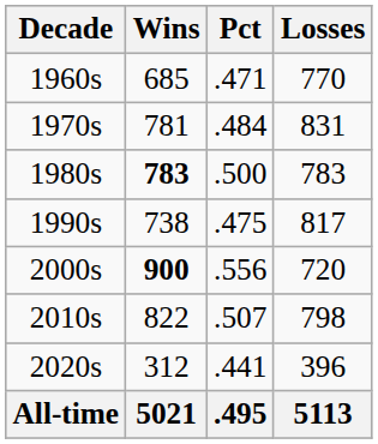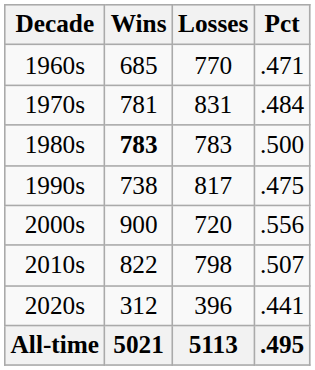columns swapped: Losses <-> Pct
2000s | Wins: bold -> normal
